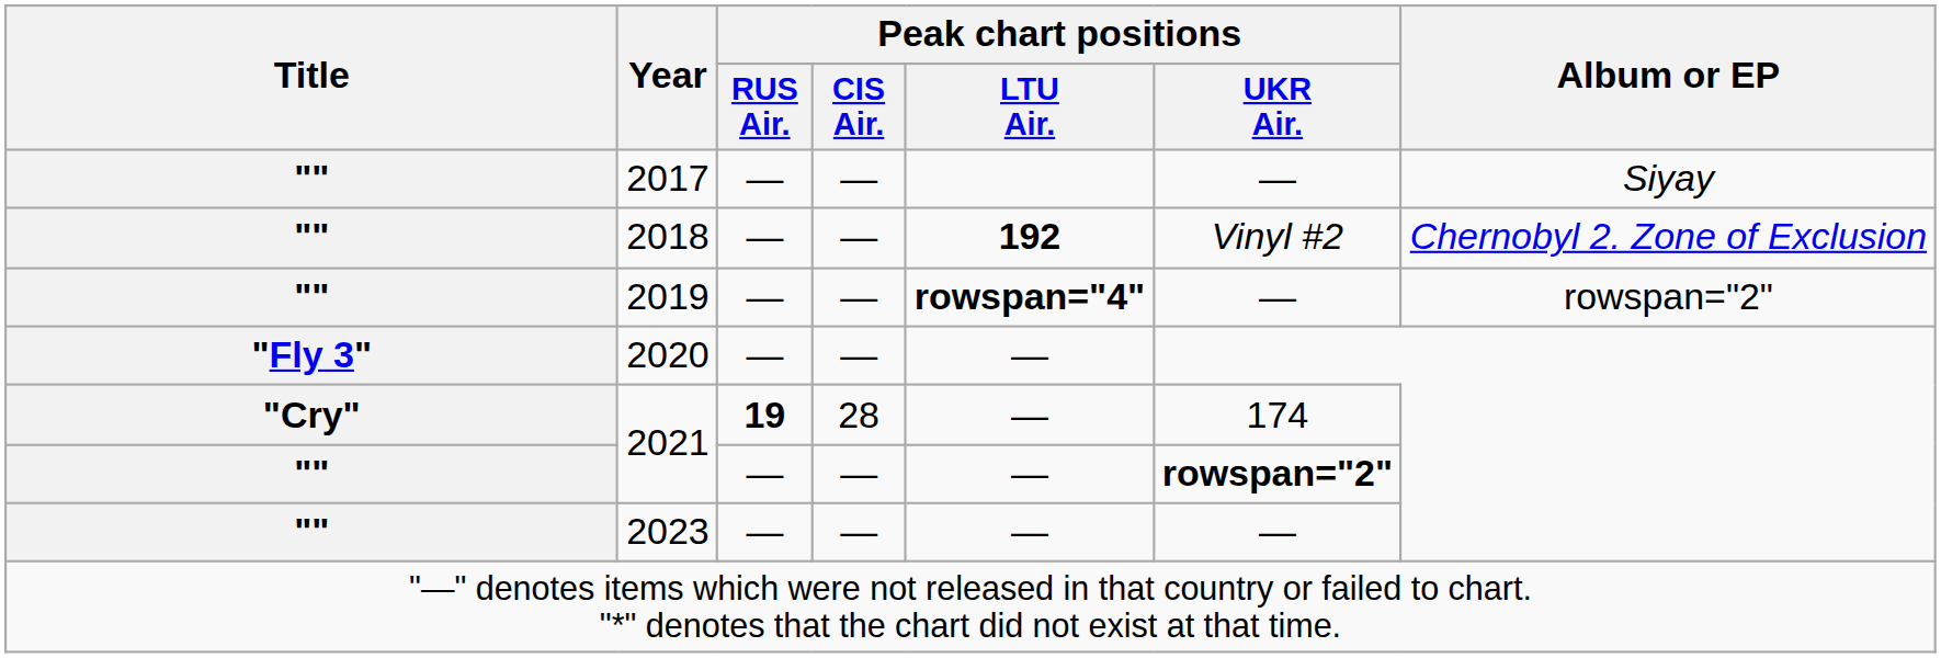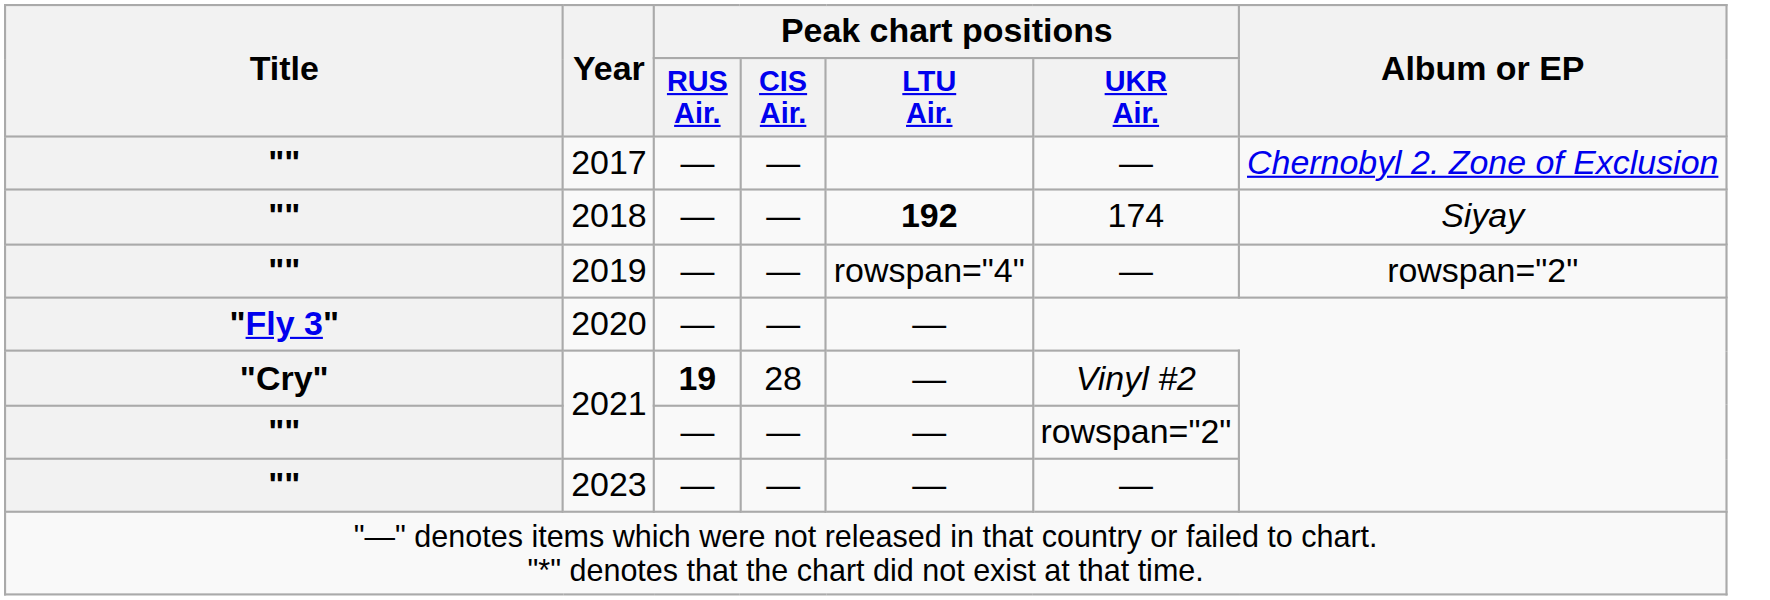2017 | Album or EP: Siyay -> Chernobyl 2. Zone of Exclusion
2018 | Peak chart positions / UKR Air.: Vinyl #2 -> 174
2018 | Album or EP: Chernobyl 2. Zone of Exclusion -> Siyay
2019 | Peak chart positions / LTU Air.: bold -> normal
"Cry" / 2021 | Peak chart positions / UKR Air.: 174 -> Vinyl #2
"" / 2021 | Peak chart positions / UKR Air.: bold -> normal
